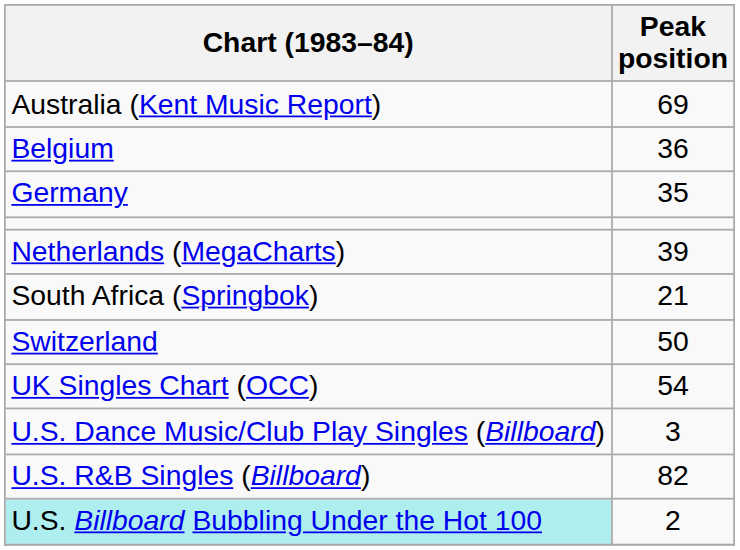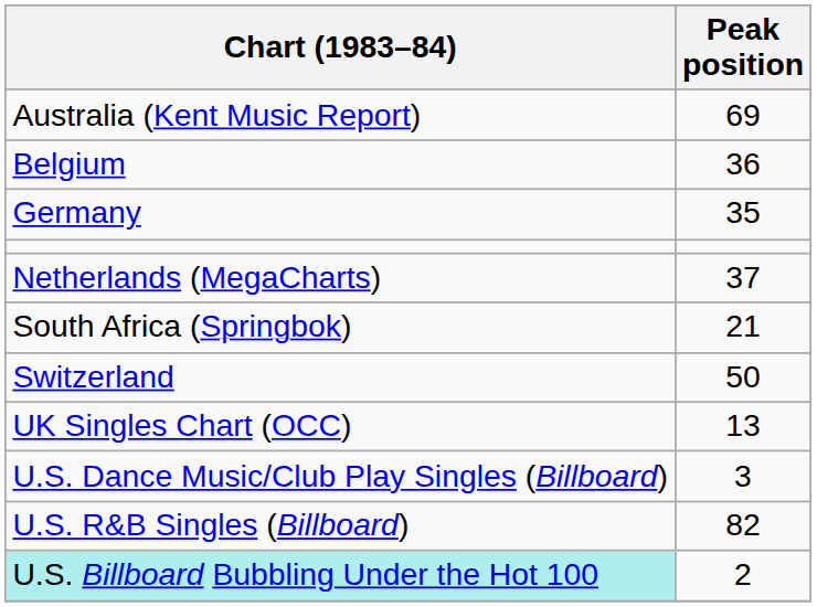row 6 | Peak position: 39 -> 37
row 9 | Peak position: 54 -> 13
